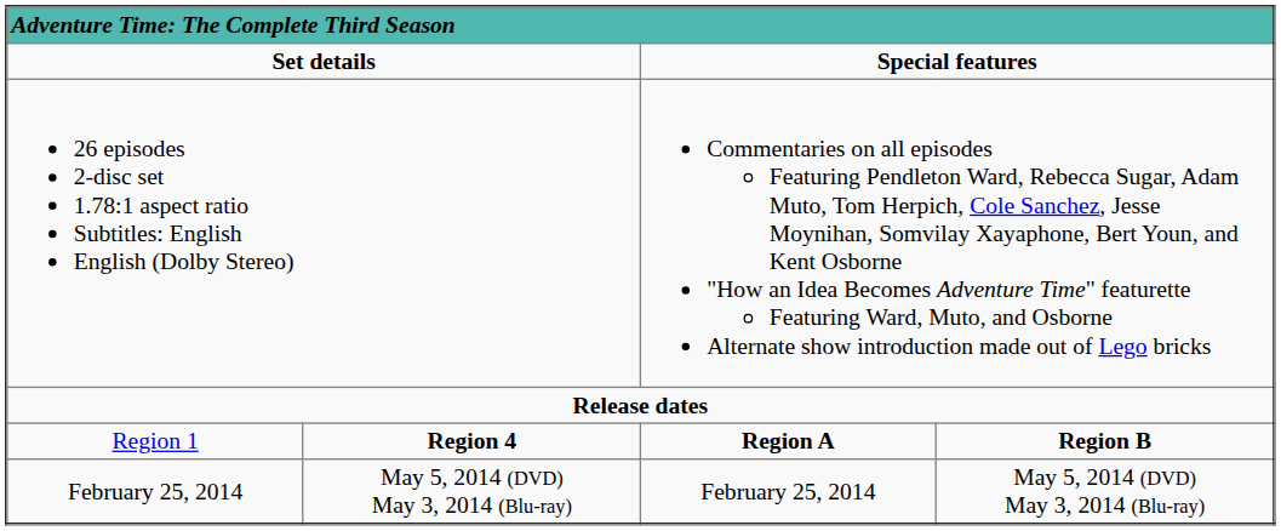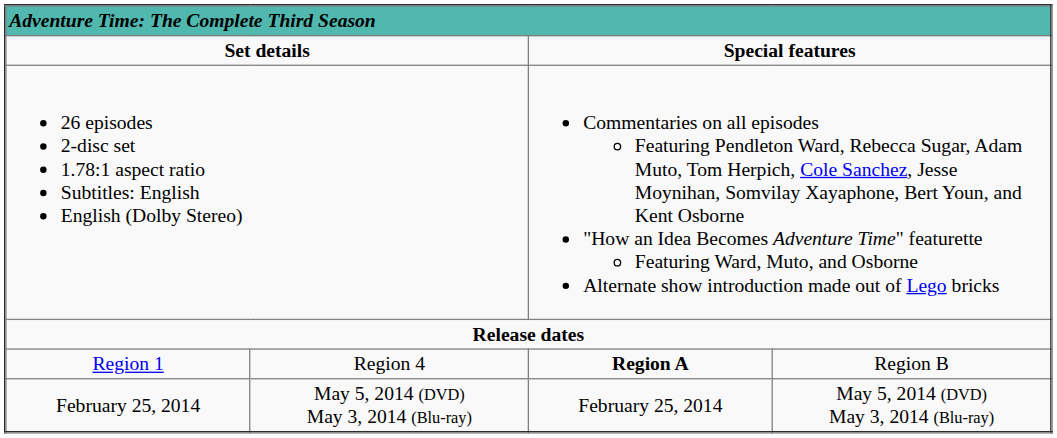Region 1 | column 2: bold -> normal
Region 1 | column 4: bold -> normal
